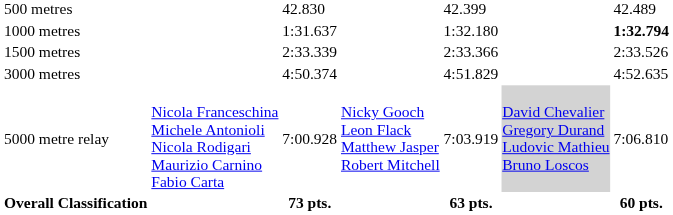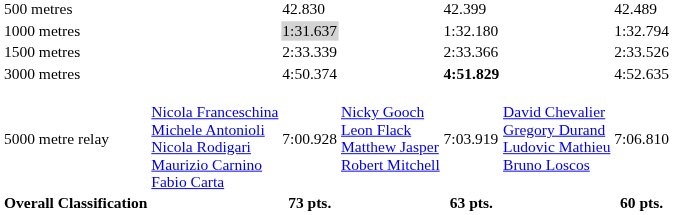1000 metres | column 3: no background -> lightgrey background
1000 metres | column 7: bold -> normal
3000 metres | column 5: normal -> bold
5000 metre relay | column 6: lightgrey background -> no background
